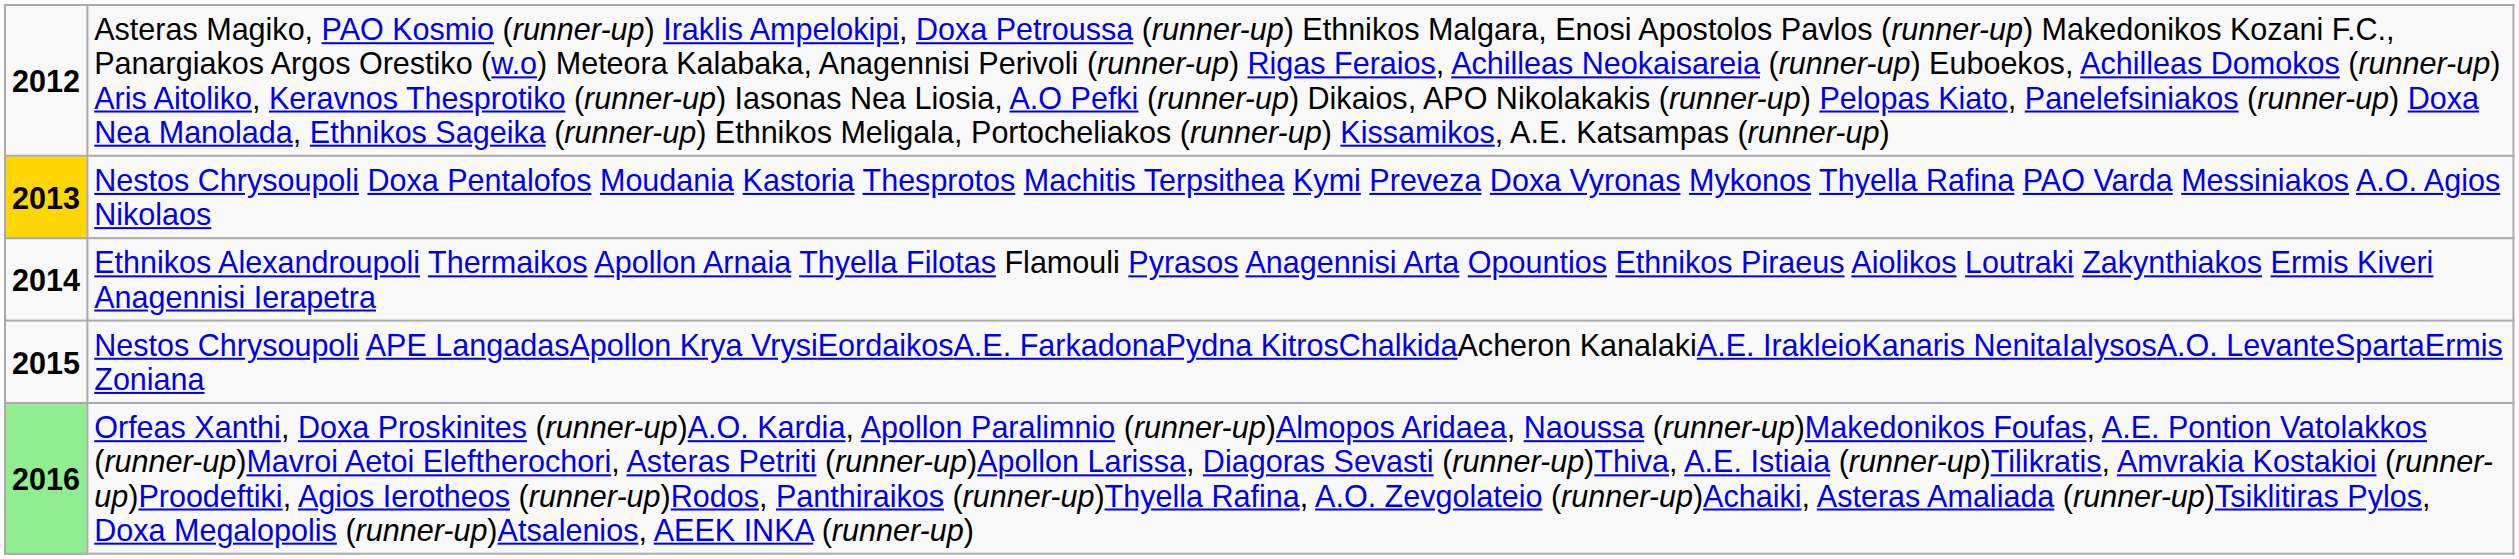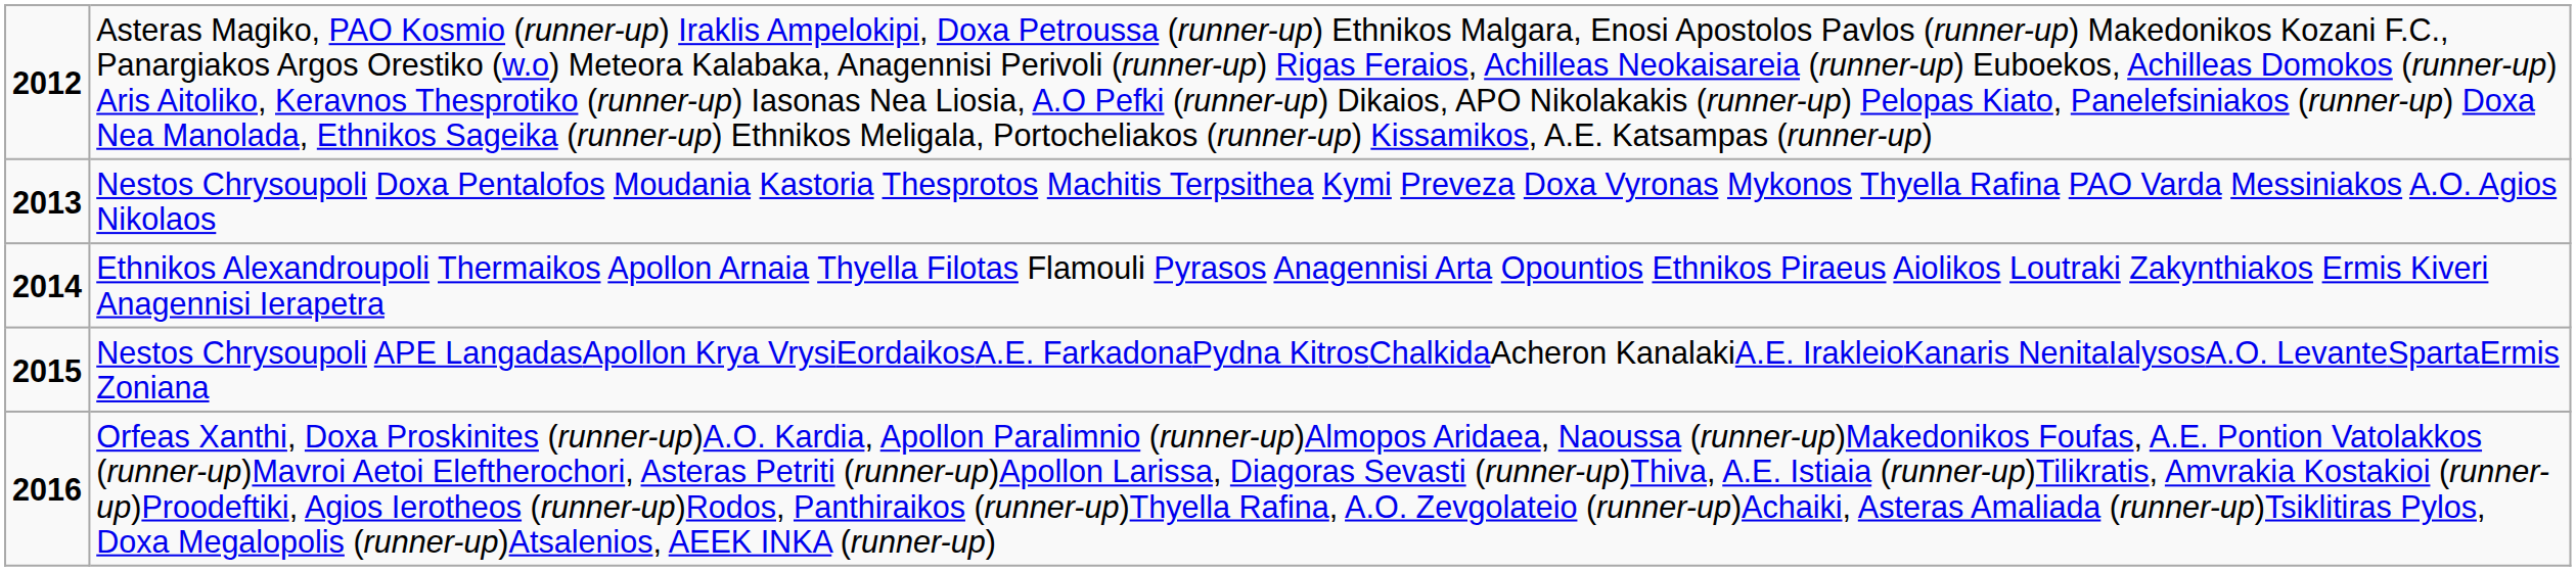row 2 | column 1: gold background -> no background
row 5 | column 1: lightgreen background -> no background
